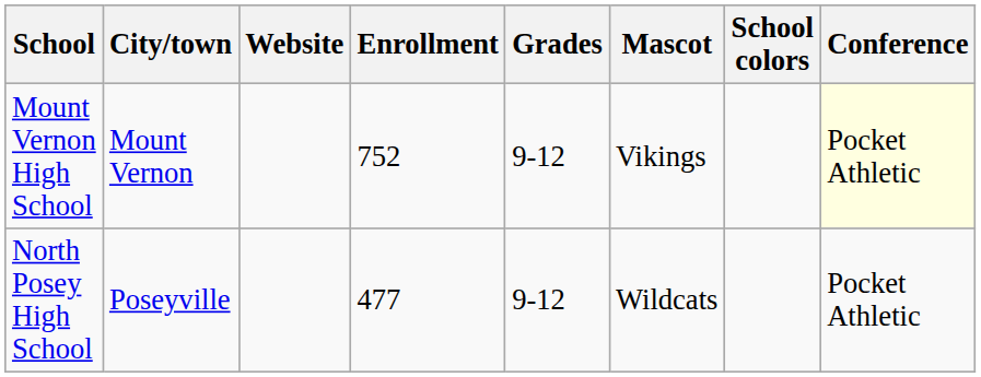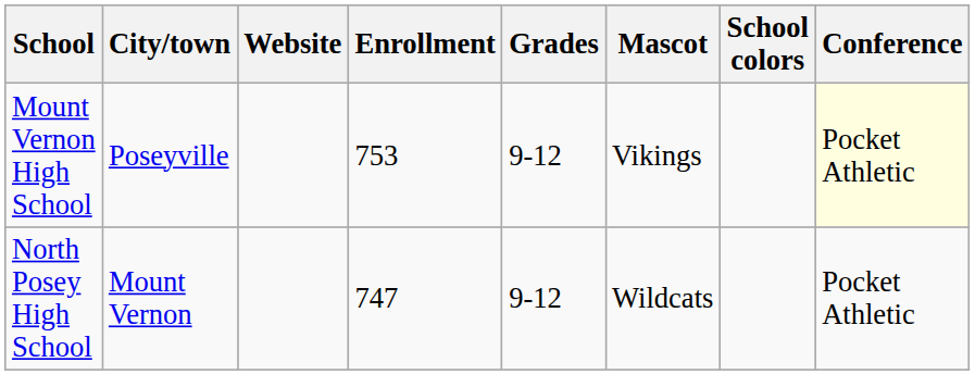Mount Vernon High School | City/town: Mount Vernon -> Poseyville
Mount Vernon High School | Enrollment: 752 -> 753
North Posey High School | City/town: Poseyville -> Mount Vernon
North Posey High School | Enrollment: 477 -> 747
